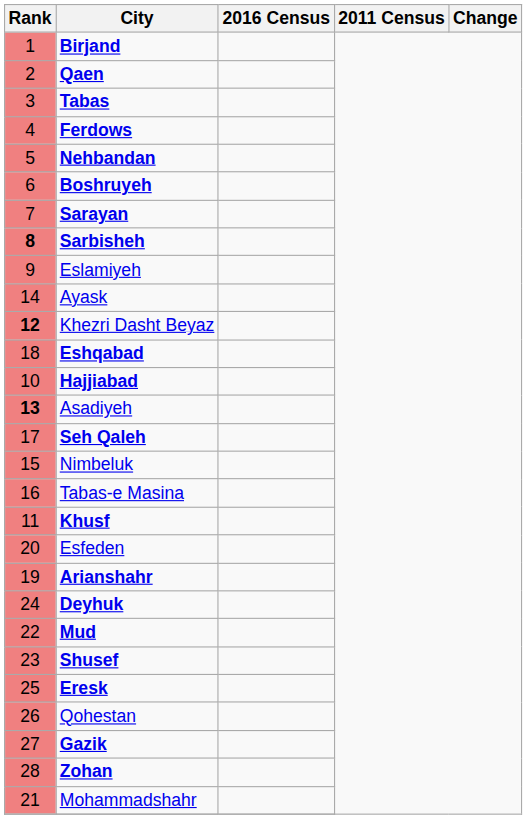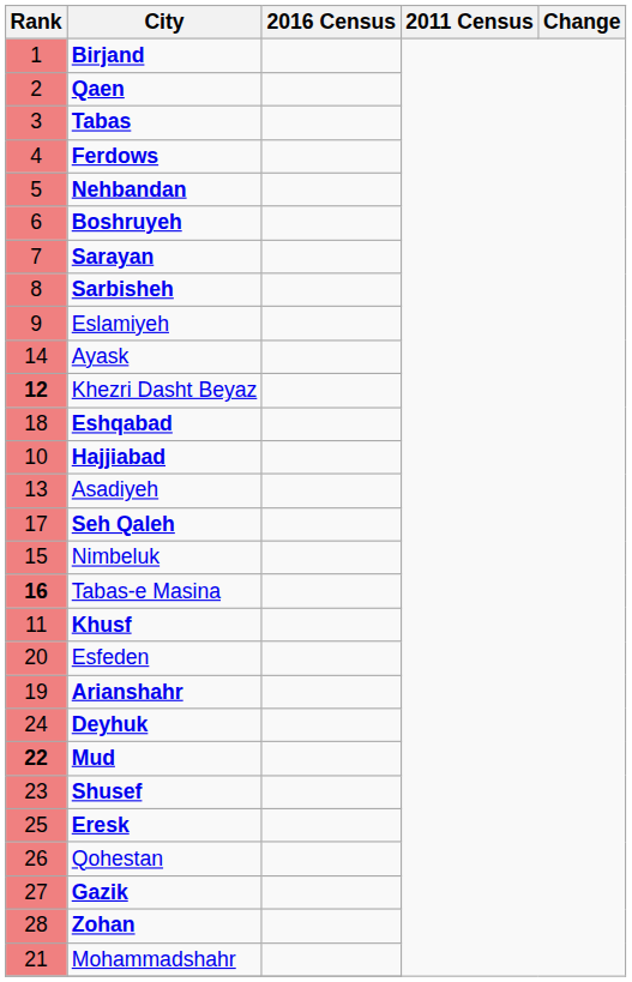Sarbisheh | Rank: bold -> normal
Asadiyeh | Rank: bold -> normal
Tabas-e Masina | Rank: normal -> bold
Mud | Rank: normal -> bold
